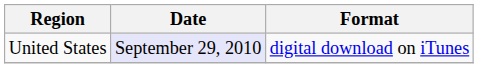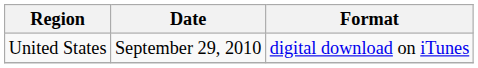United States | Date: lavender background -> no background
